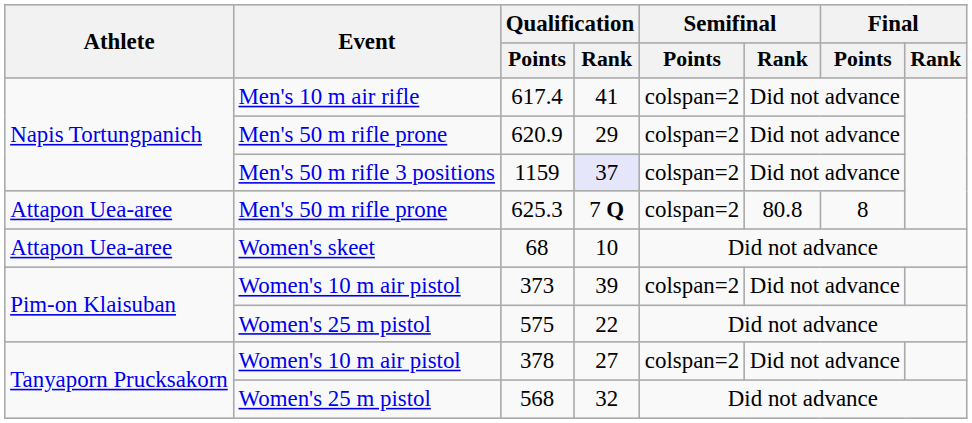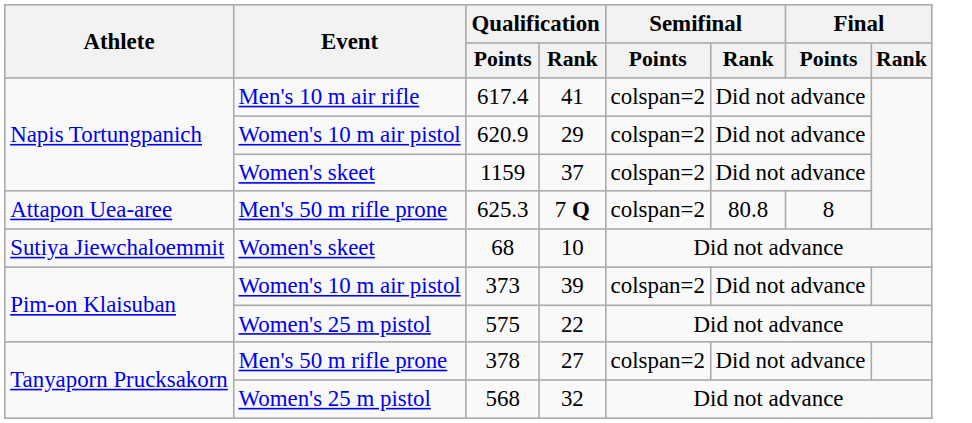620.9 | Event: Men's 50 m rifle prone -> Women's 10 m air pistol
1159 | Event: Men's 50 m rifle 3 positions -> Women's skeet
1159 | Qualification / Rank: lavender background -> no background
68 | Athlete: Attapon Uea-aree -> Sutiya Jiewchaloemmit
378 | Event: Women's 10 m air pistol -> Men's 50 m rifle prone
